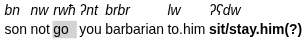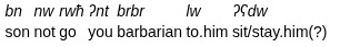son | column 3: lightgrey background -> no background
son | column 7: bold -> normal
